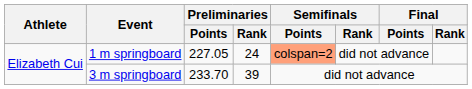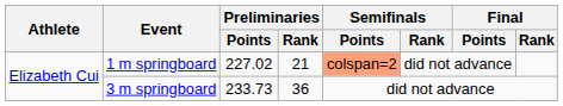1 m springboard | Preliminaries / Points: 227.05 -> 227.02
1 m springboard | Preliminaries / Rank: 24 -> 21
3 m springboard | Preliminaries / Points: 233.70 -> 233.73
3 m springboard | Preliminaries / Rank: 39 -> 36
